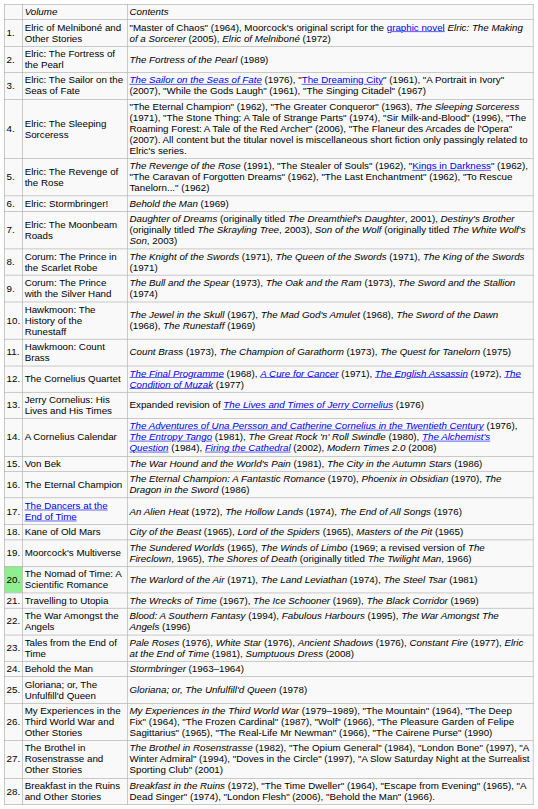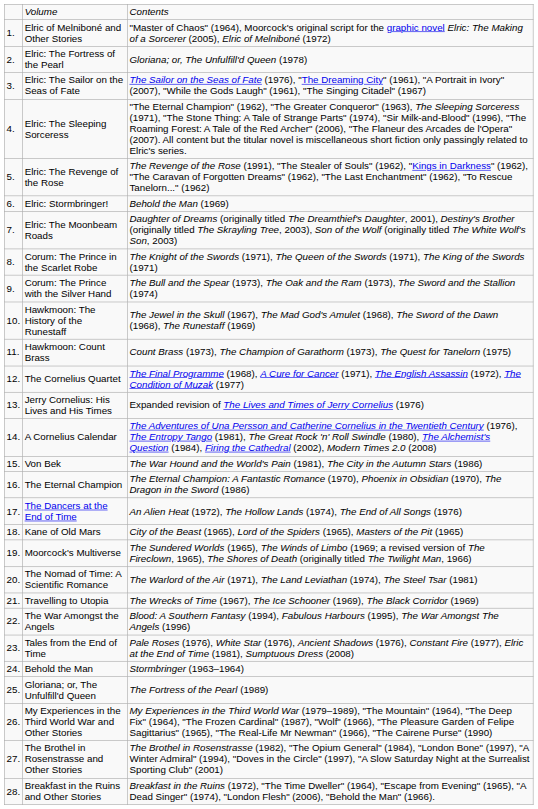Elric: The Fortress of the Pearl | column 3: The Fortress of the Pearl (1989) -> Gloriana; or, The Unfulfill'd Queen (1978)
The Nomad of Time: A Scientific Romance | column 1: lightgreen background -> no background
Gloriana; or, The Unfulfill'd Queen | column 3: Gloriana; or, The Unfulfill'd Queen (1978) -> The Fortress of the Pearl (1989)
